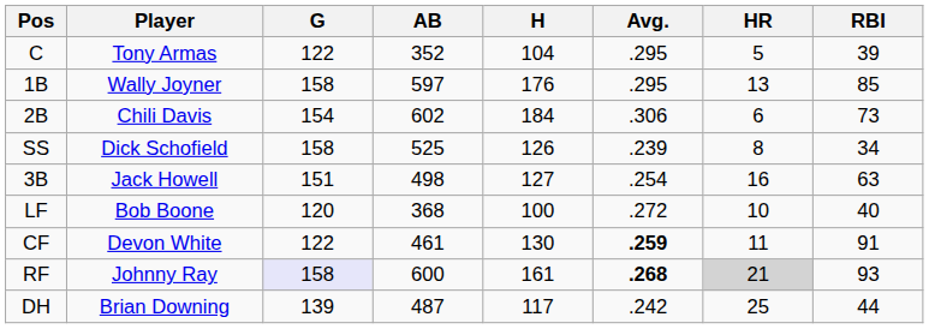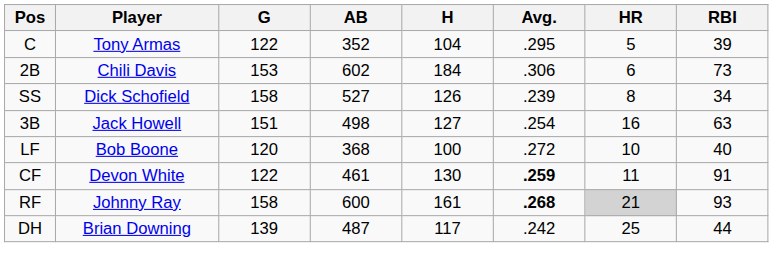- row: 1B | Wally Joyner | 158 | 597 | 176 | .295 | 13 | 85
2B | G: 154 -> 153
SS | AB: 525 -> 527
RF | G: lavender background -> no background
